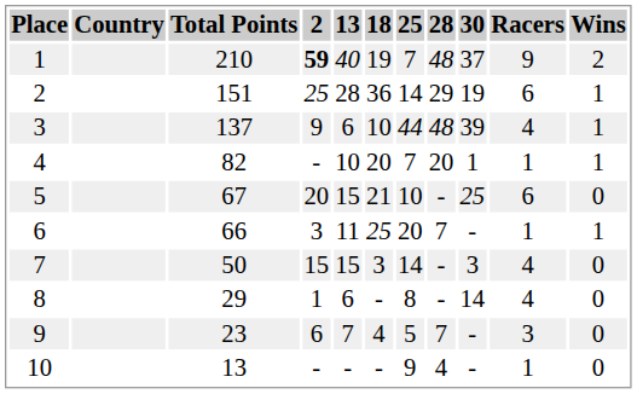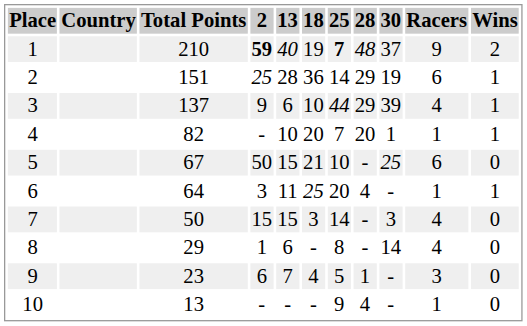row 2 | 25: normal -> bold
row 4 | 28: 48 -> 29
row 6 | 2: 20 -> 50
row 7 | Total Points: 66 -> 64
row 7 | 28: 7 -> 4
row 10 | 28: 7 -> 1
